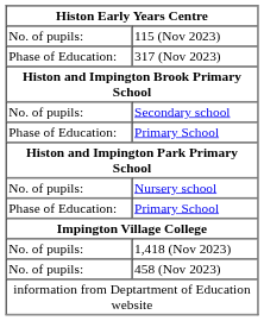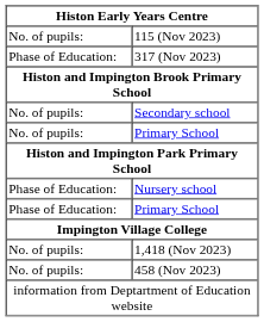row 6 | column 1: Phase of Education: -> No. of pupils:
row 8 | column 1: No. of pupils: -> Phase of Education:
